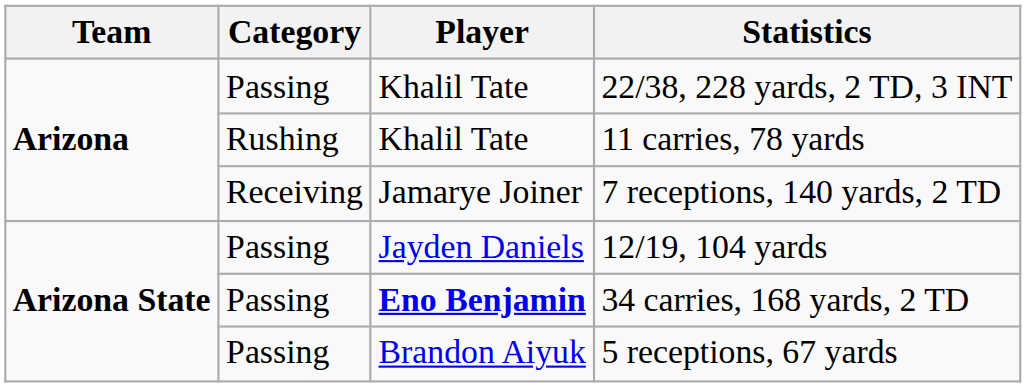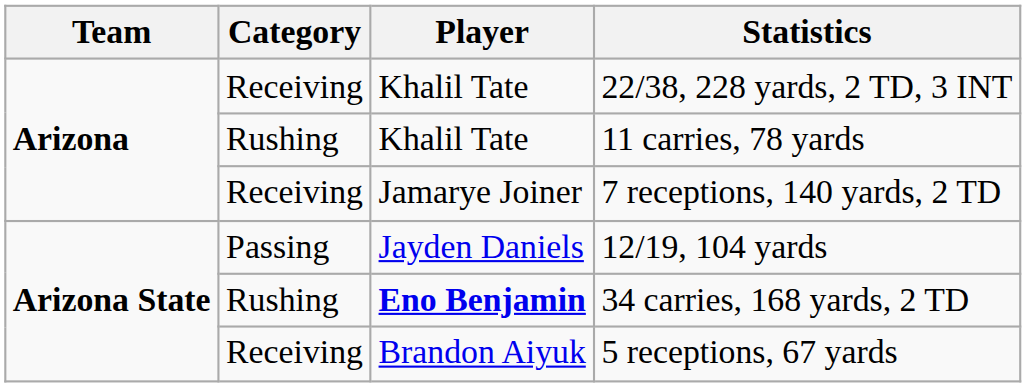22/38, 228 yards, 2 TD, 3 INT | Category: Passing -> Receiving
34 carries, 168 yards, 2 TD | Category: Passing -> Rushing
5 receptions, 67 yards | Category: Passing -> Receiving
